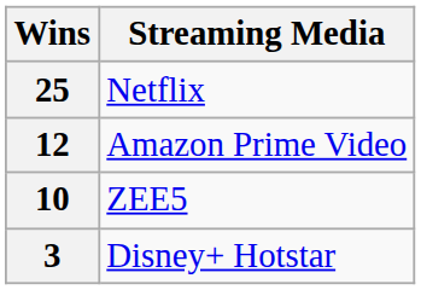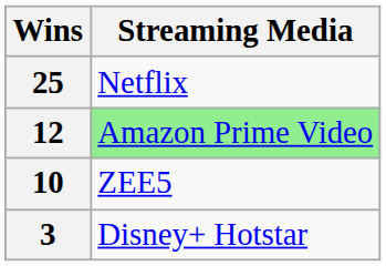12 | Streaming Media: no background -> lightgreen background
